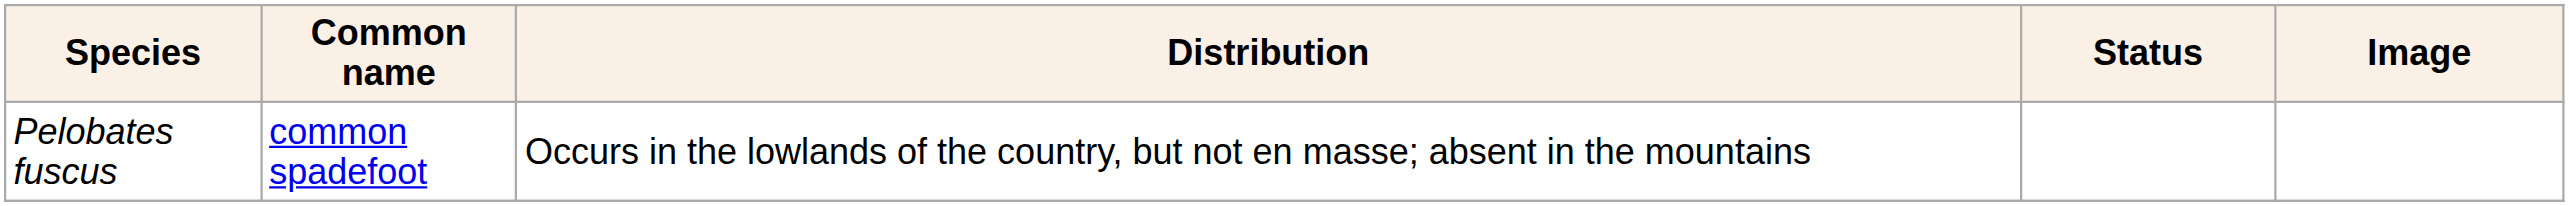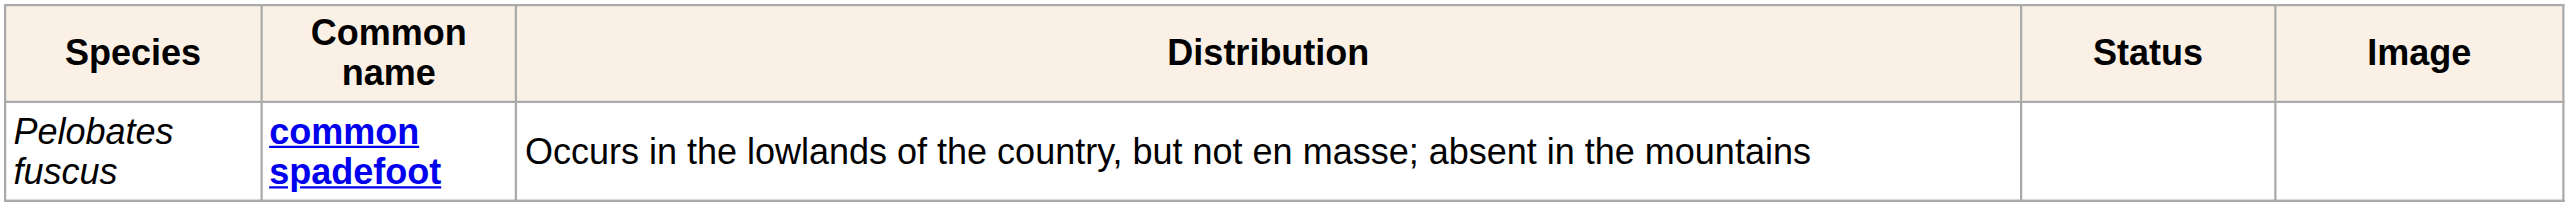Pelobates fuscus | Common name: normal -> bold
